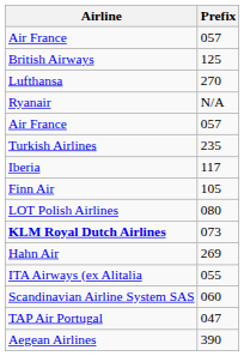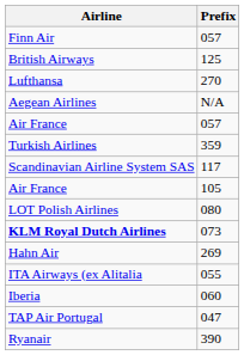row 2 | Airline: Air France -> Finn Air
row 5 | Airline: Ryanair -> Aegean Airlines
row 7 | Prefix: 235 -> 359
row 8 | Airline: Iberia -> Scandinavian Airline System SAS
row 9 | Airline: Finn Air -> Air France
row 14 | Airline: Scandinavian Airline System SAS -> Iberia
row 16 | Airline: Aegean Airlines -> Ryanair
